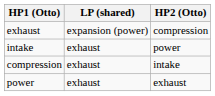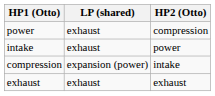row 2 | HP1 (Otto): exhaust -> power
row 2 | LP (shared): expansion (power) -> exhaust
row 4 | LP (shared): exhaust -> expansion (power)
row 5 | HP1 (Otto): power -> exhaust
